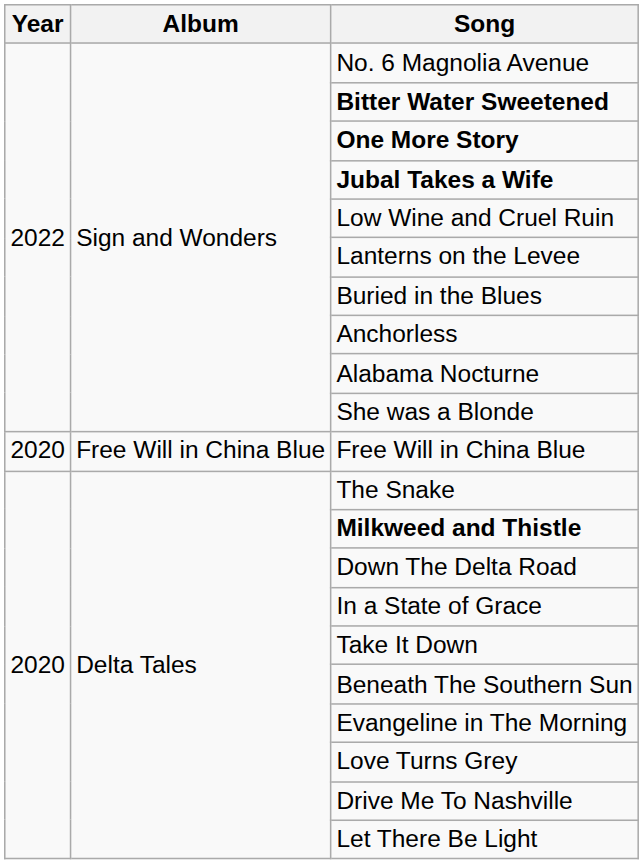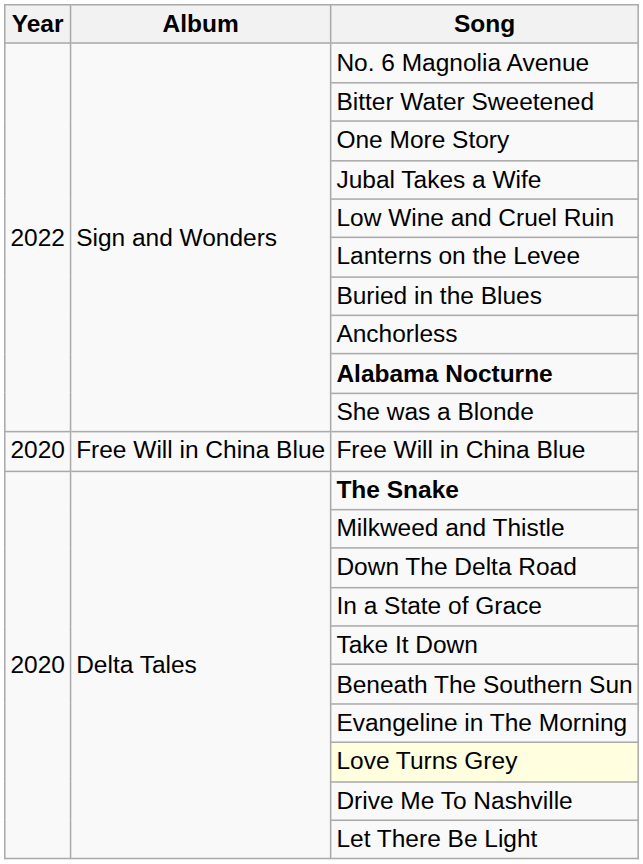Bitter Water Sweetened | Song: bold -> normal
One More Story | Song: bold -> normal
Jubal Takes a Wife | Song: bold -> normal
Alabama Nocturne | Song: normal -> bold
The Snake | Song: normal -> bold
Milkweed and Thistle | Song: bold -> normal
Love Turns Grey | Song: no background -> lightyellow background
